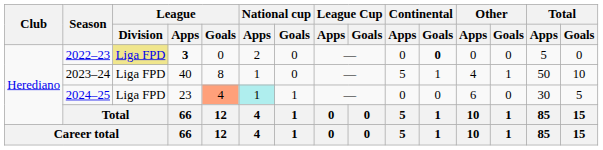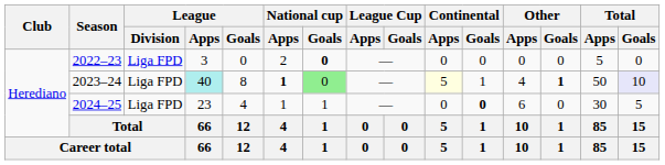2022–23 | League / Division: khaki background -> no background
2022–23 | League / Apps: bold -> normal
2022–23 | National cup / Goals: normal -> bold
2022–23 | Continental / Goals: bold -> normal
2023–24 | League / Apps: no background -> paleturquoise background
2023–24 | National cup / Apps: normal -> bold
2023–24 | National cup / Goals: no background -> lightgreen background
2023–24 | Continental / Apps: no background -> lightyellow background
2023–24 | Other / Goals: normal -> bold
2023–24 | Total / Goals: no background -> lavender background
2024–25 | League / Goals: lightsalmon background -> no background
2024–25 | National cup / Apps: paleturquoise background -> no background
2024–25 | Continental / Goals: normal -> bold
